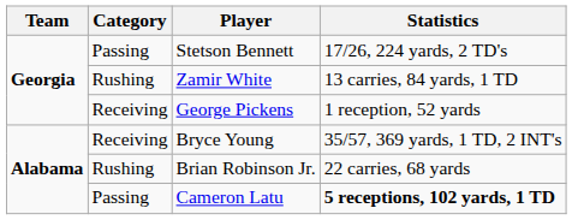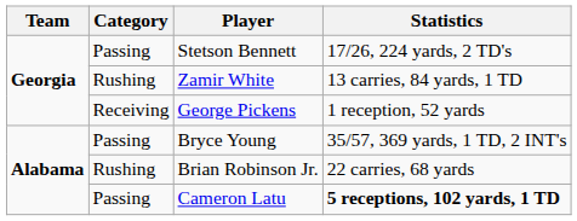Bryce Young | Category: Receiving -> Passing
